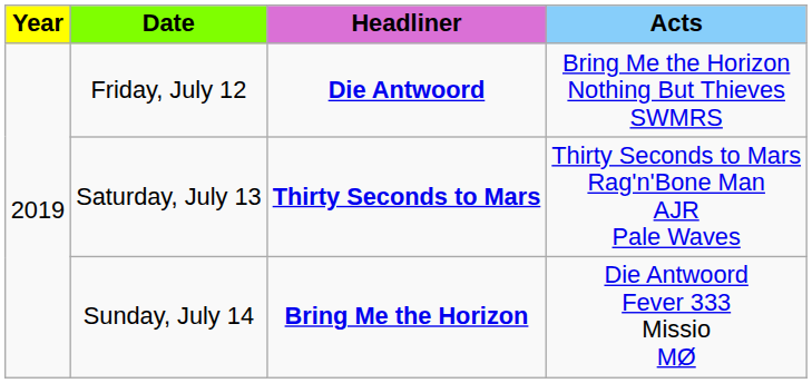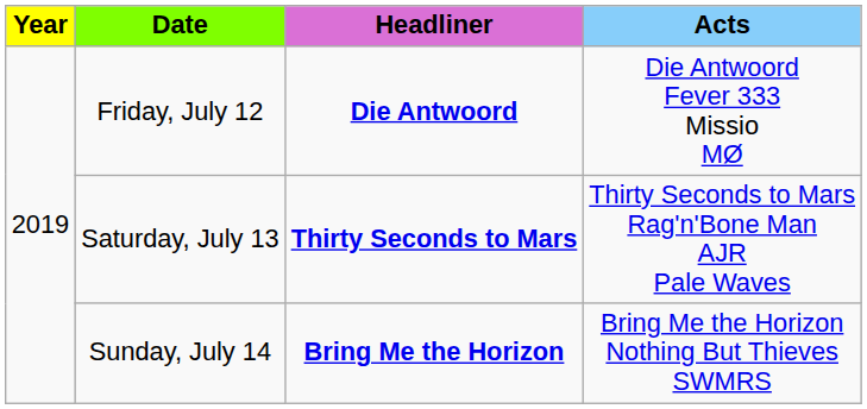Friday, July 12 | Acts: Bring Me the Horizon Nothing But Thieves SWMRS -> Die Antwoord Fever 333 Missio MØ
Sunday, July 14 | Acts: Die Antwoord Fever 333 Missio MØ -> Bring Me the Horizon Nothing But Thieves SWMRS
